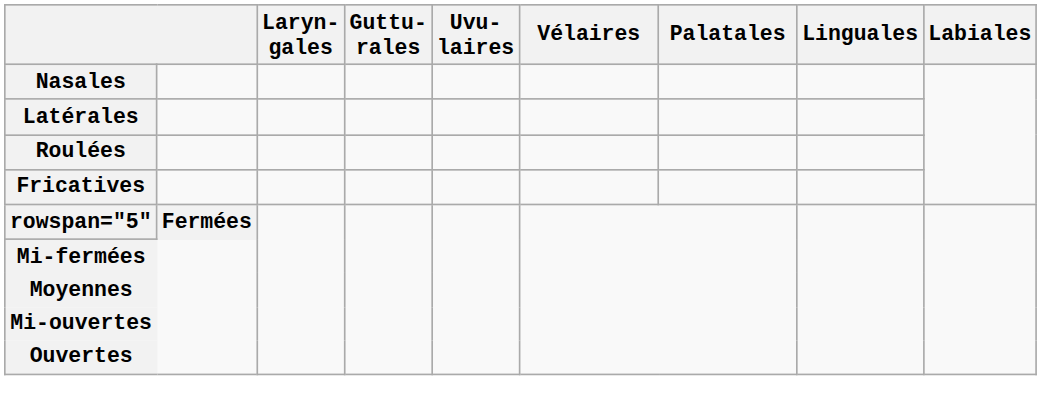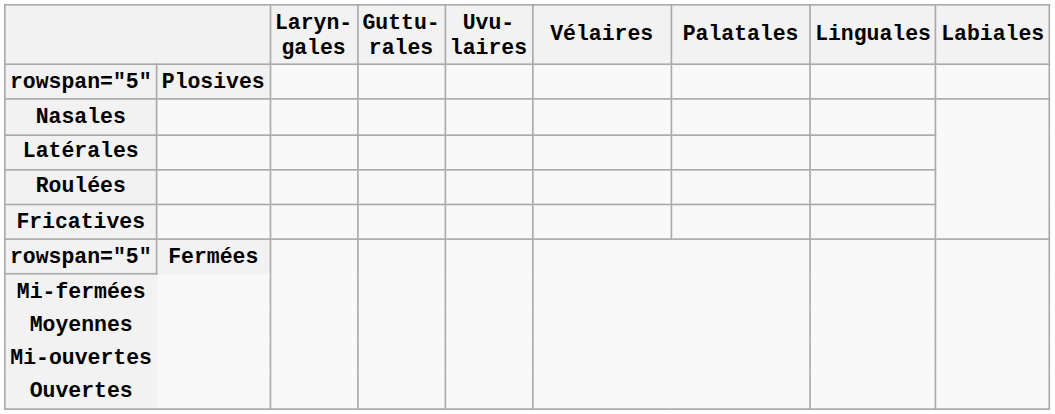+ row: rowspan="5" | Plosives
